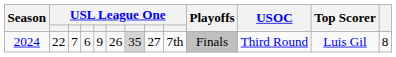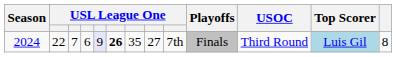2024 | column 5: no background -> lavender background
2024 | column 6: normal -> bold
2024 | column 7: lightgrey background -> no background
2024 | Top Scorer: no background -> lightblue background
